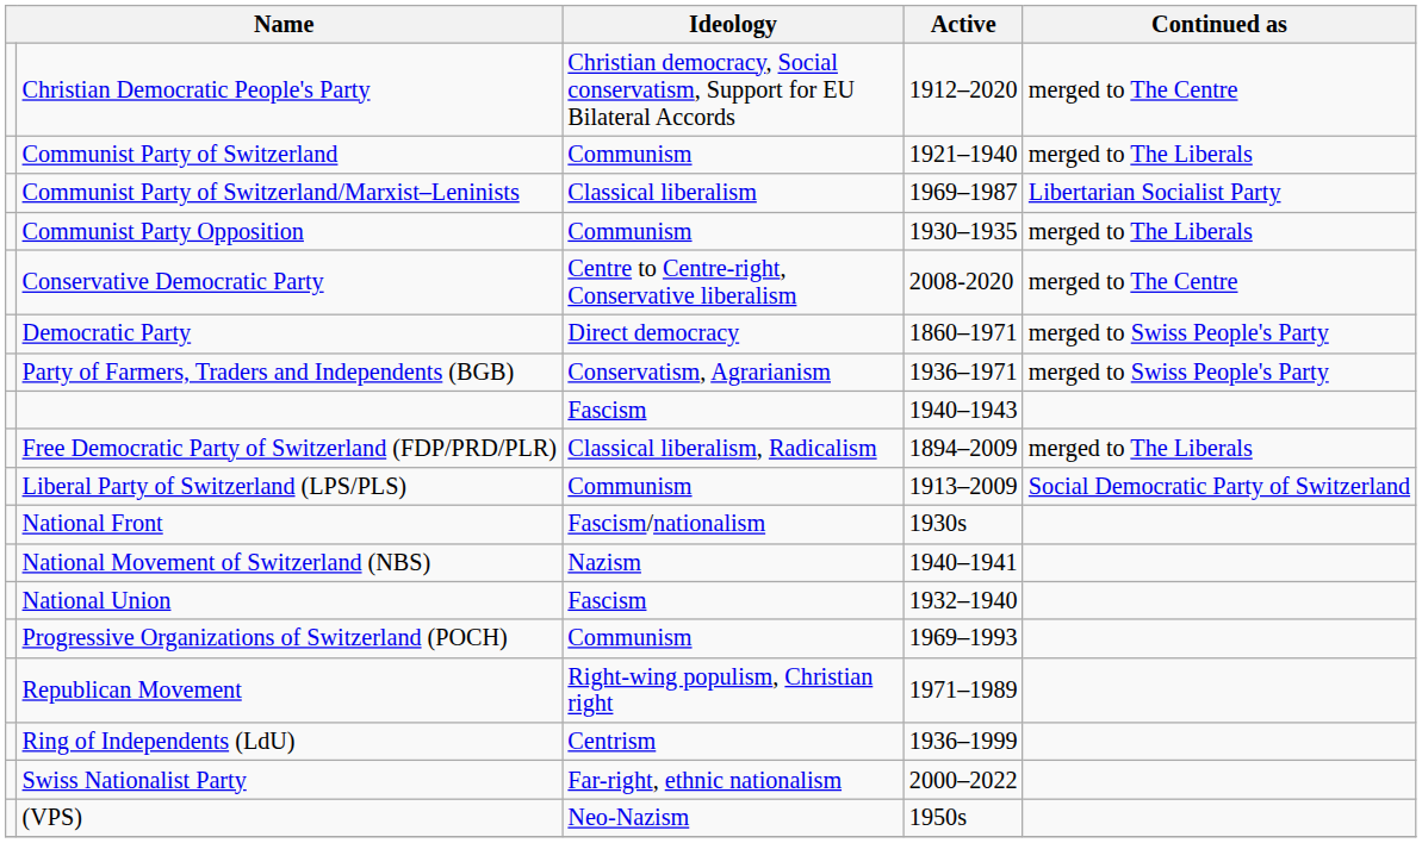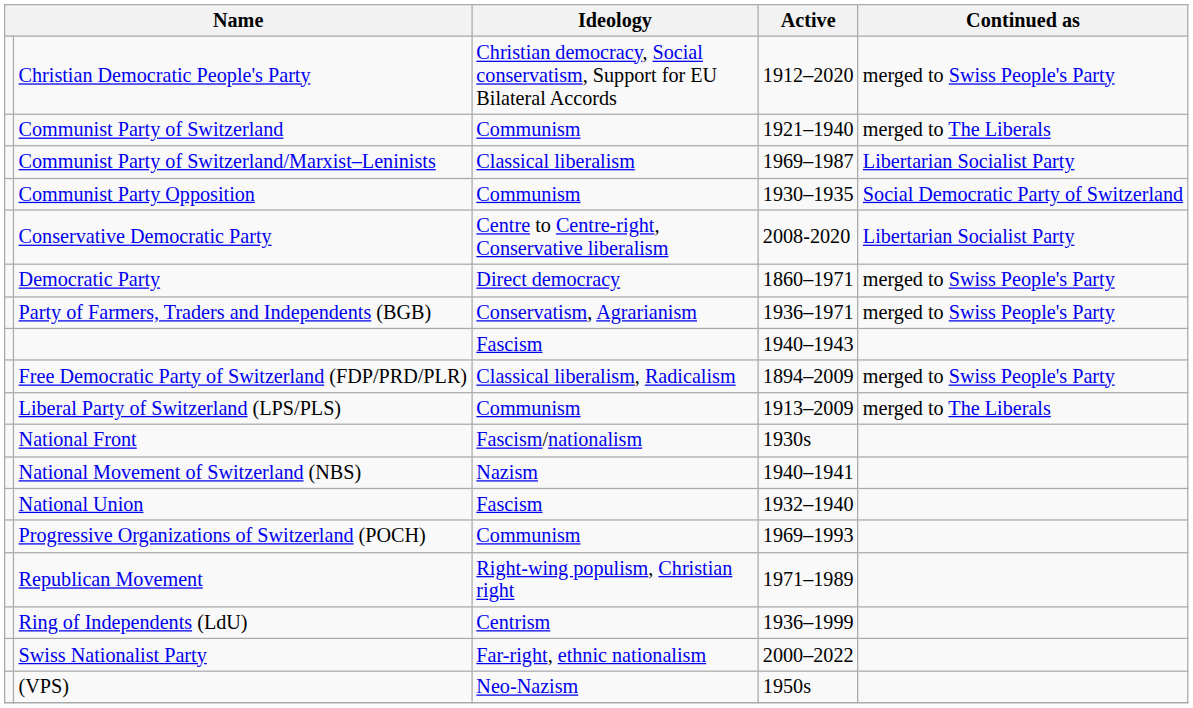Christian Democratic People's Party | Continued as: merged to The Centre -> merged to Swiss People's Party
Communist Party Opposition | Continued as: merged to The Liberals -> Social Democratic Party of Switzerland
Conservative Democratic Party | Continued as: merged to The Centre -> Libertarian Socialist Party
Free Democratic Party of Switzerland (FDP/PRD/PLR) | Continued as: merged to The Liberals -> merged to Swiss People's Party
Liberal Party of Switzerland (LPS/PLS) | Continued as: Social Democratic Party of Switzerland -> merged to The Liberals
